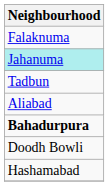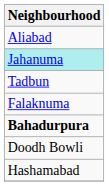row 2 | column 1: Falaknuma -> Aliabad
row 5 | column 1: Aliabad -> Falaknuma
